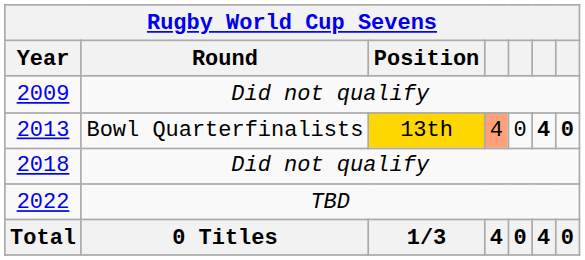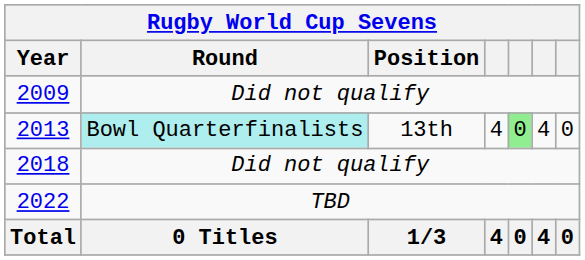2013 | Round: no background -> paleturquoise background
2013 | Position: gold background -> no background
2013 | column 4: lightsalmon background -> no background
2013 | column 5: no background -> lightgreen background
2013 | column 6: bold -> normal
2013 | column 7: bold -> normal
